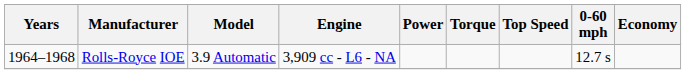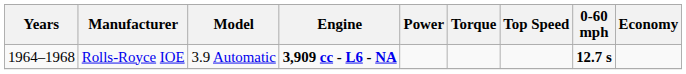Rolls-Royce IOE | Engine: normal -> bold
Rolls-Royce IOE | 0-60 mph: normal -> bold
